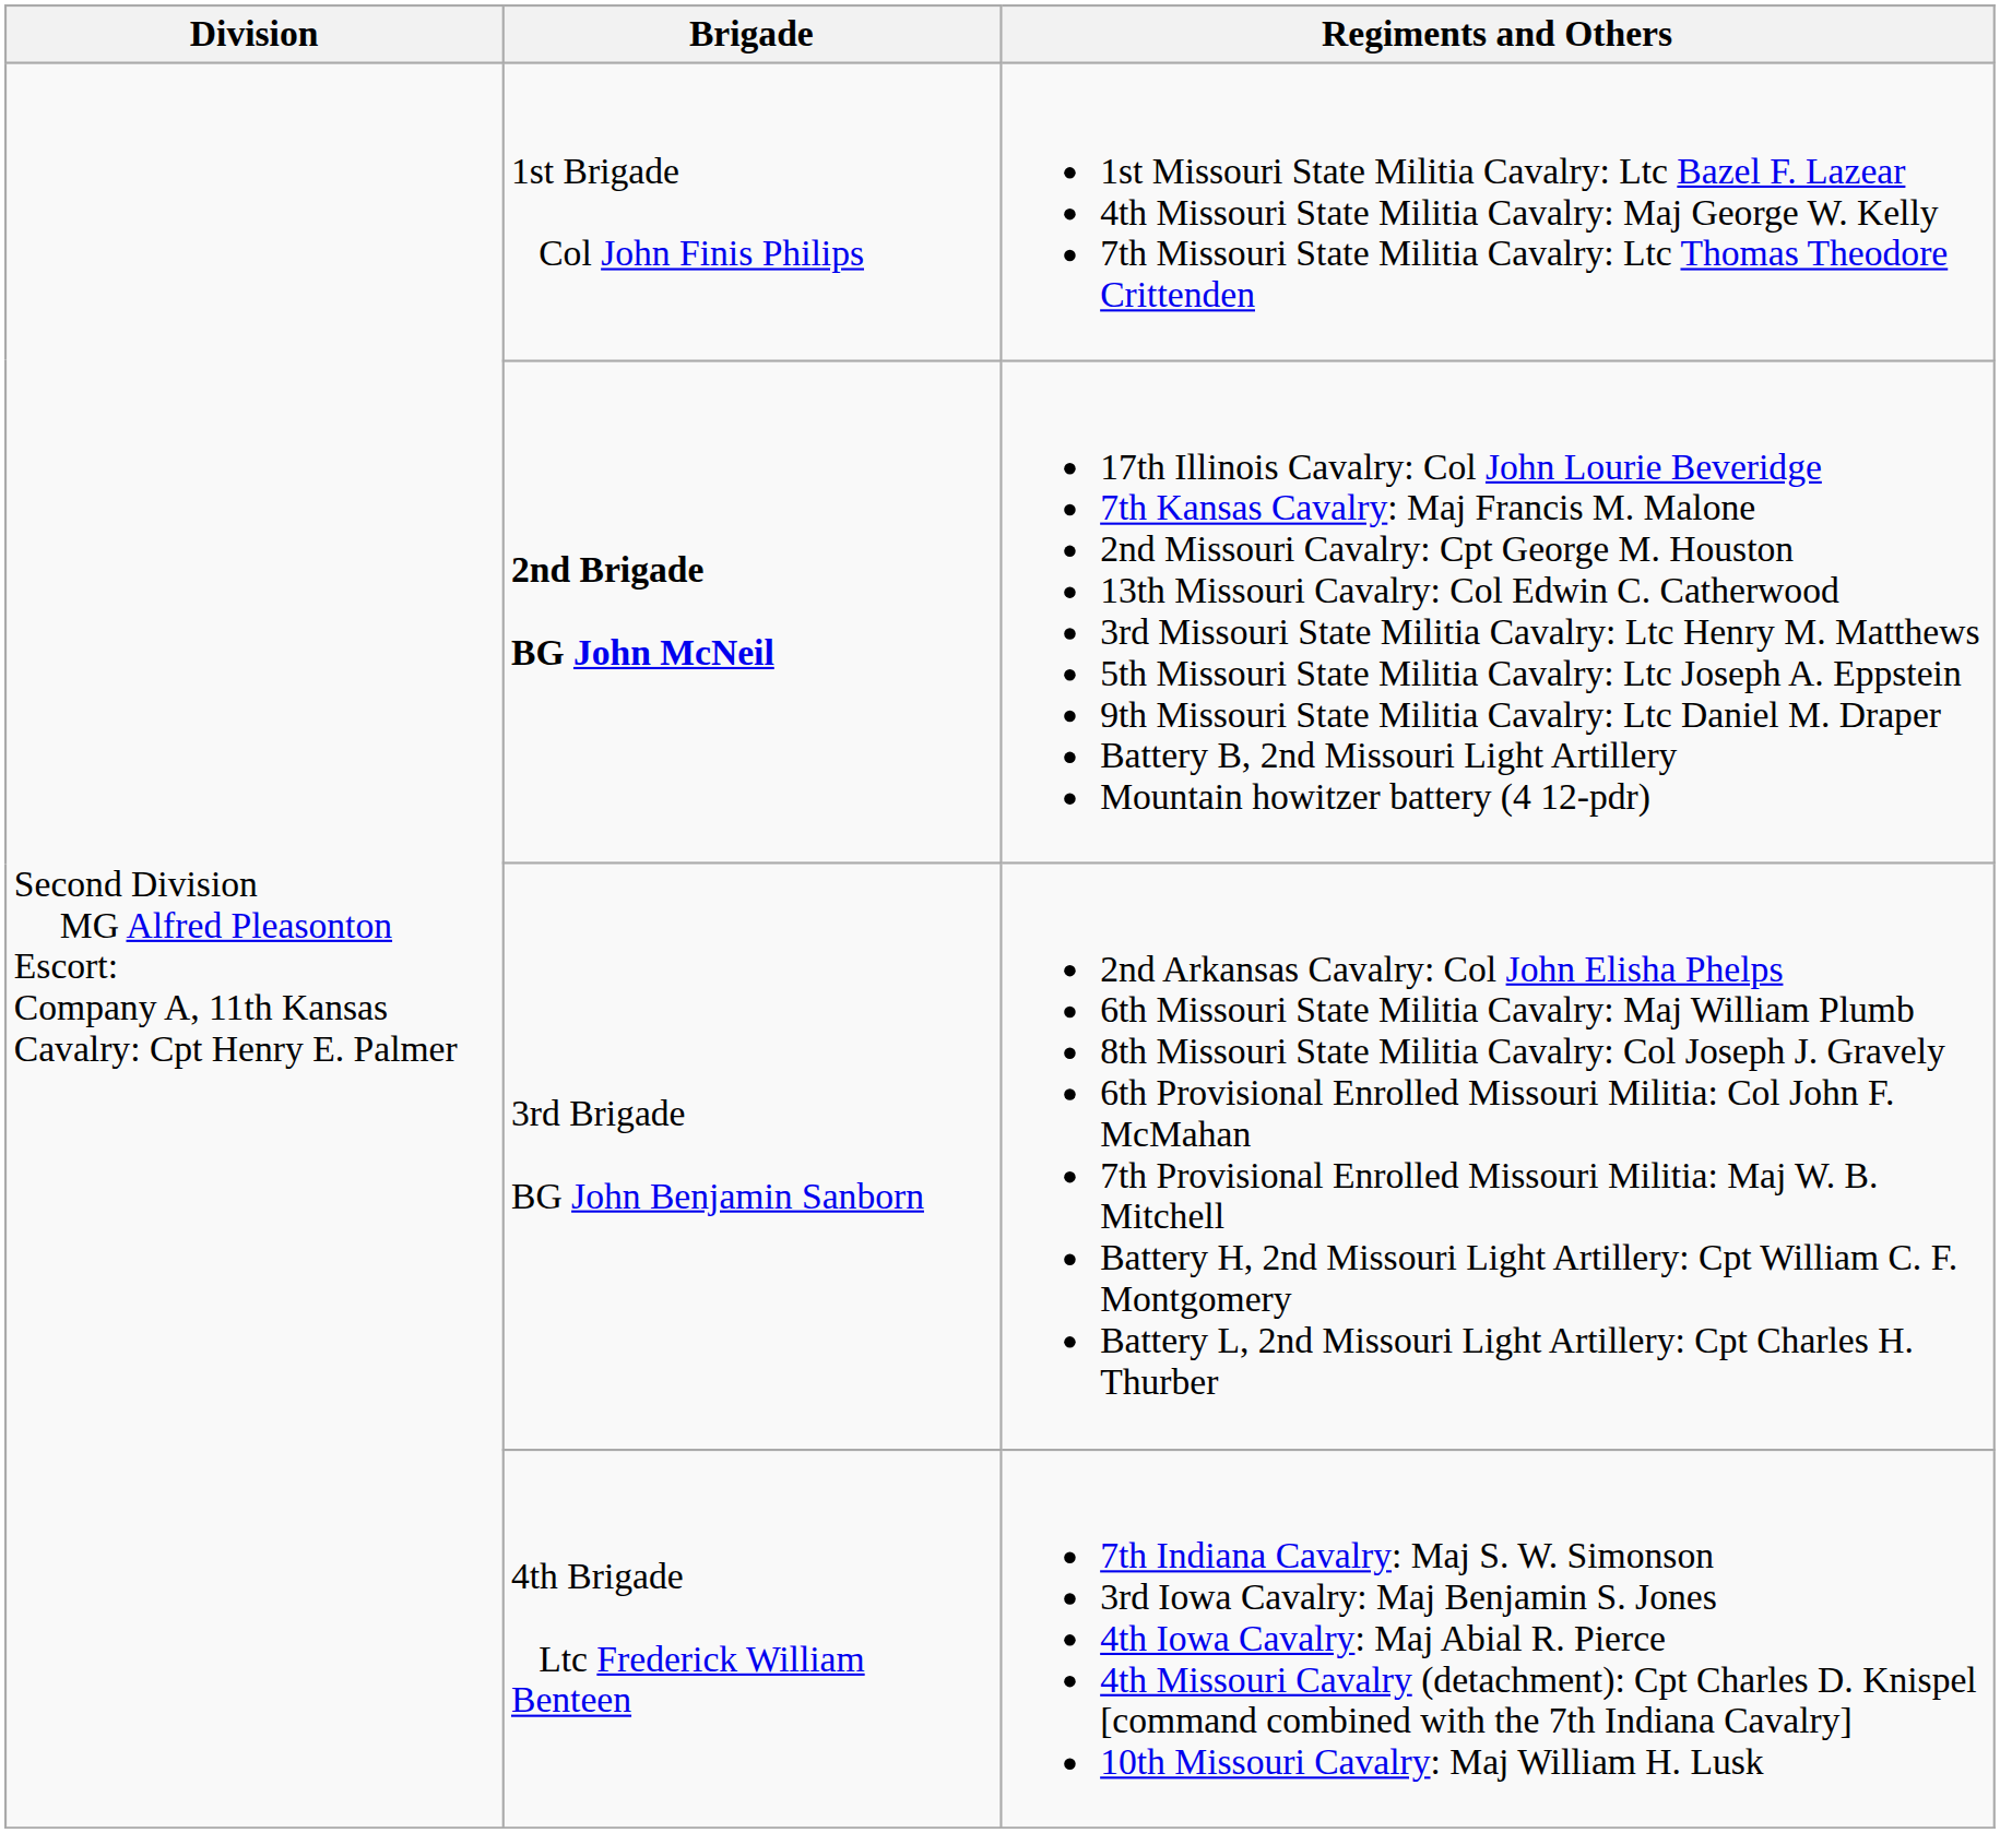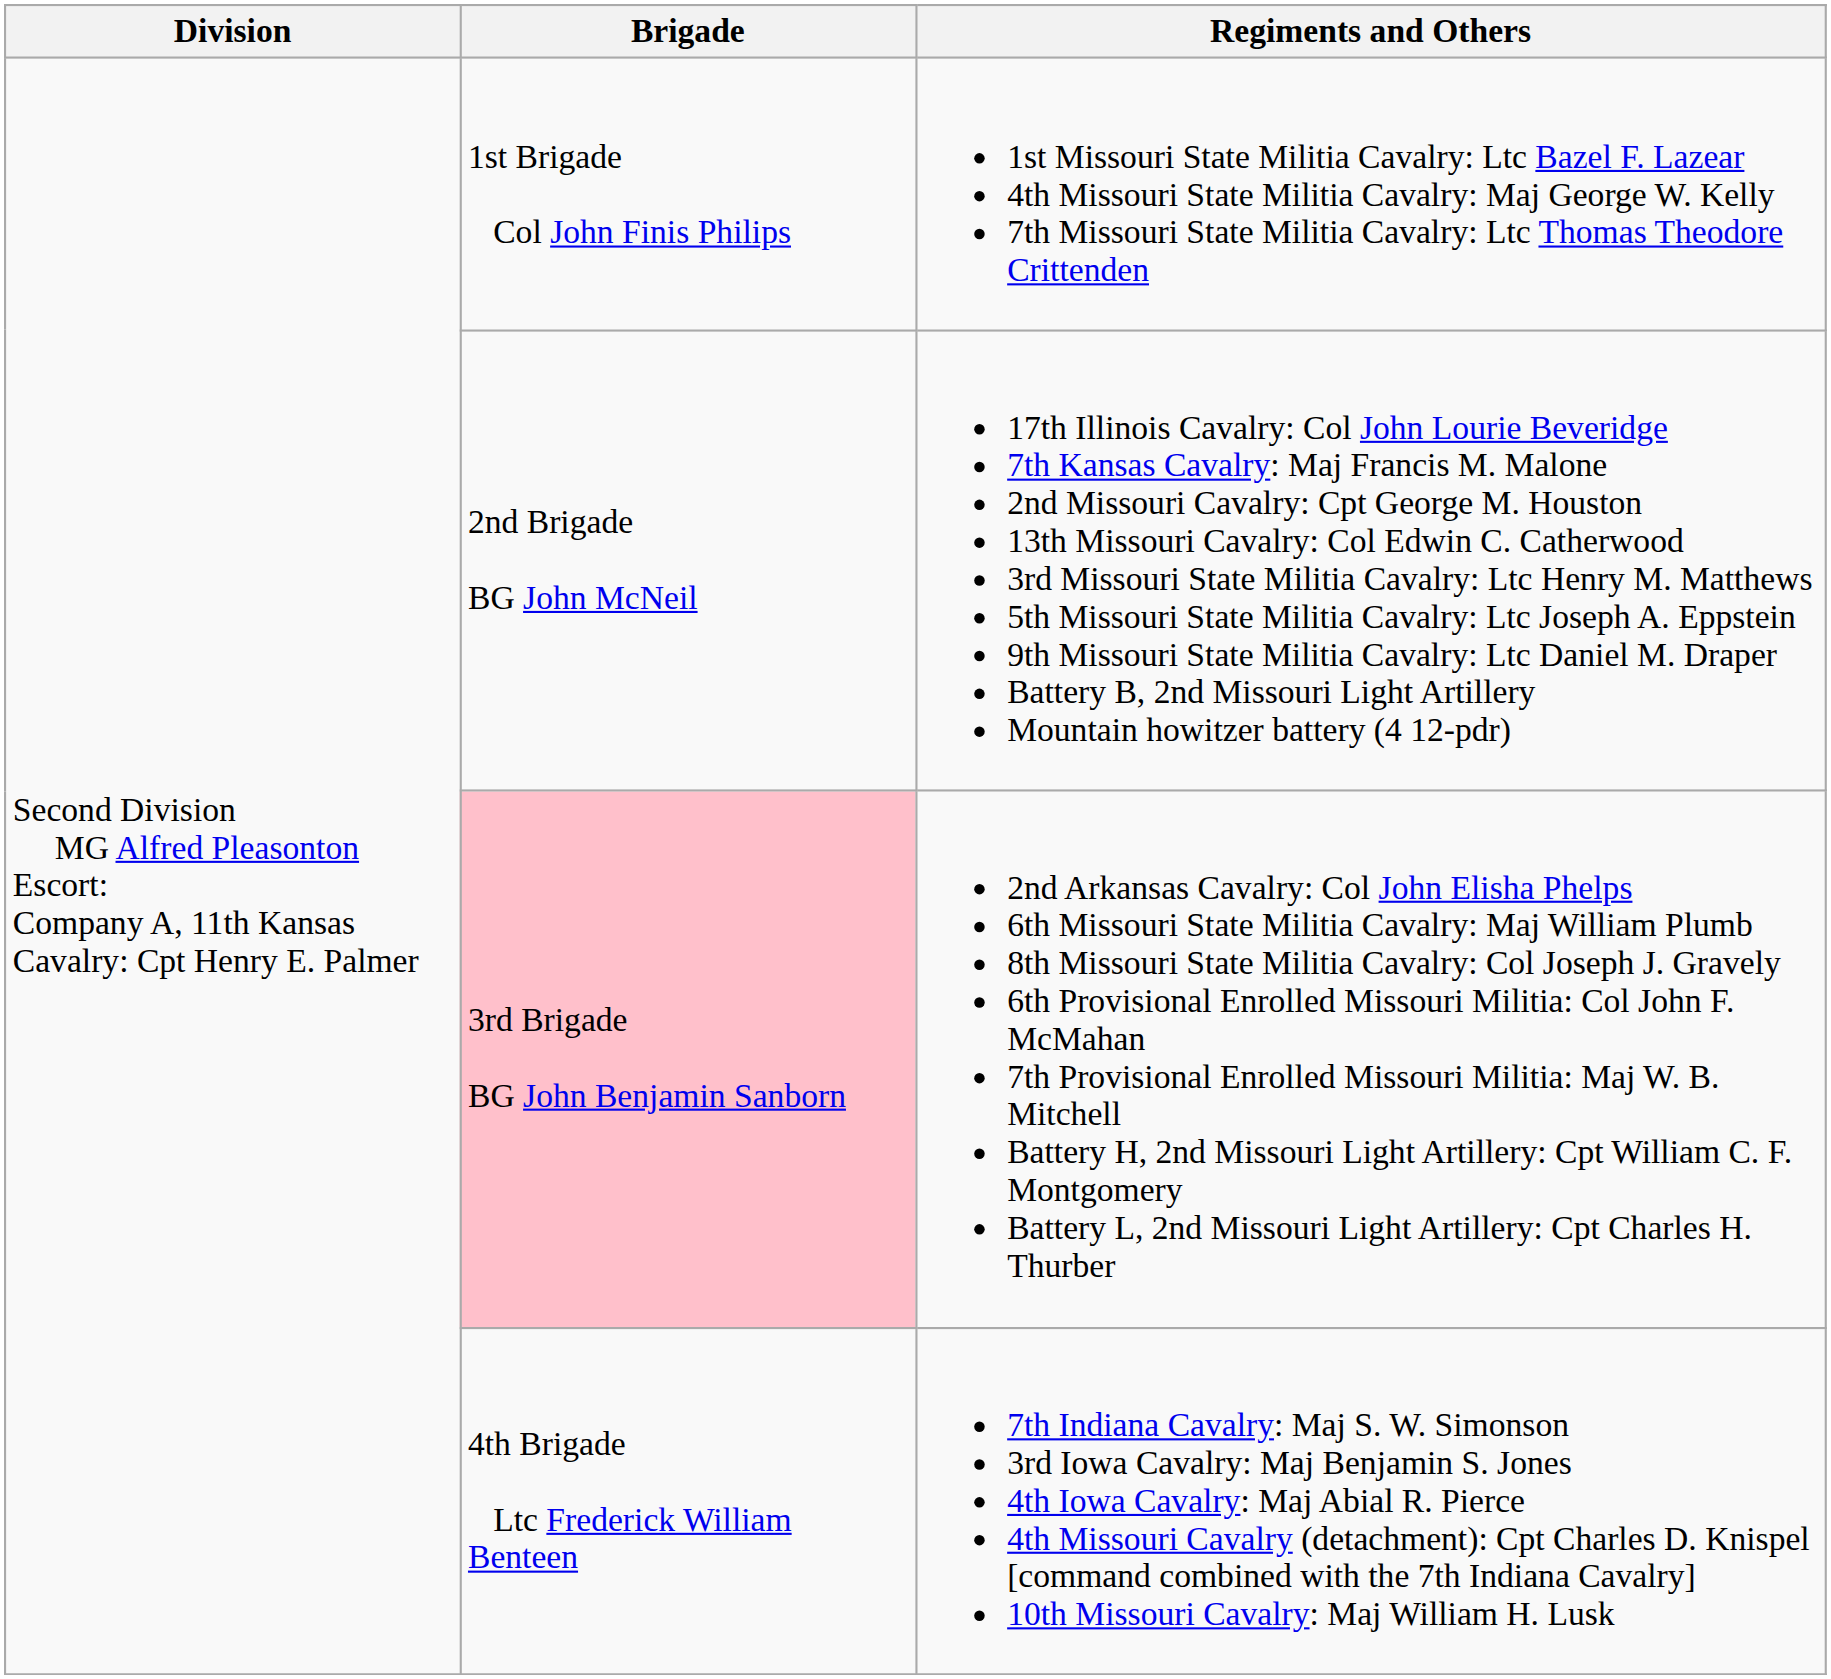2nd Brigade BG John McNeil | Brigade: bold -> normal
3rd Brigade BG John Benjamin Sanborn | Brigade: no background -> pink background
